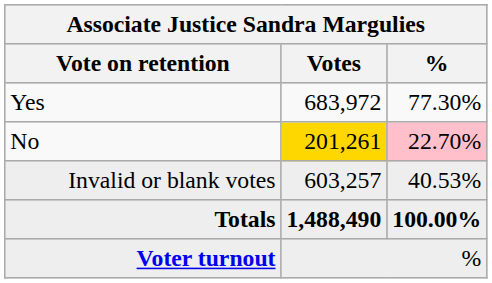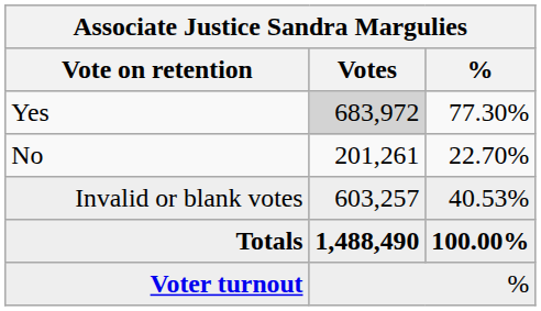Yes | Votes: no background -> lightgrey background
No | Votes: gold background -> no background
No | %: pink background -> no background
